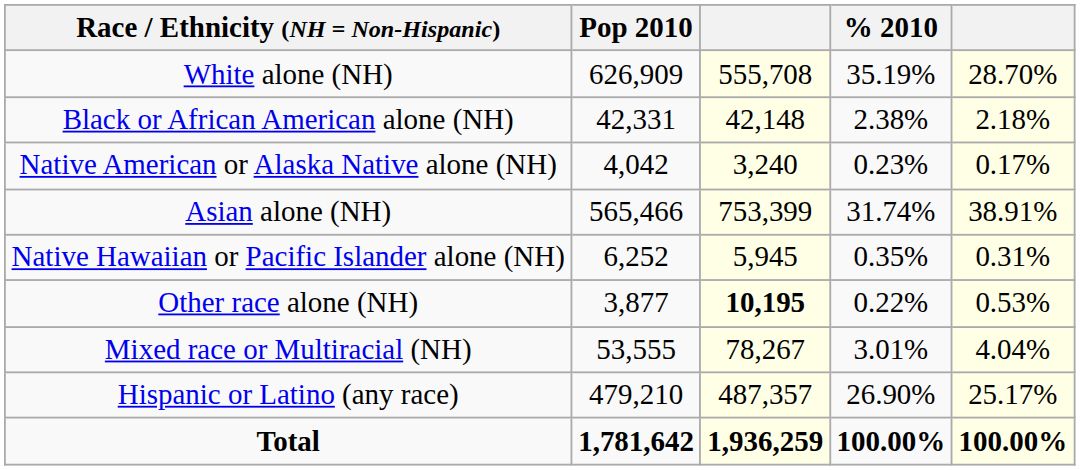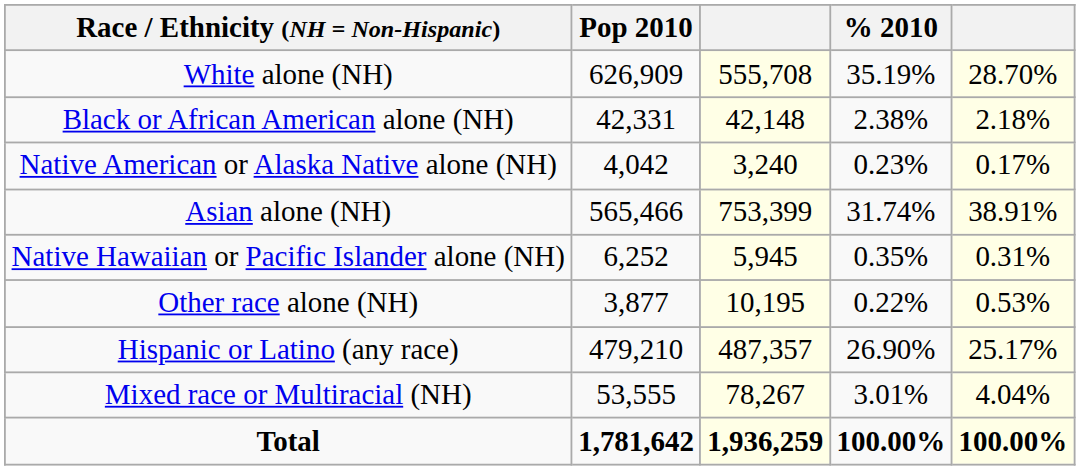Other race alone (NH) | column 3: bold -> normal
rows swapped: Mixed race or Multiracial (NH) <-> Hispanic or Latino (any race)
